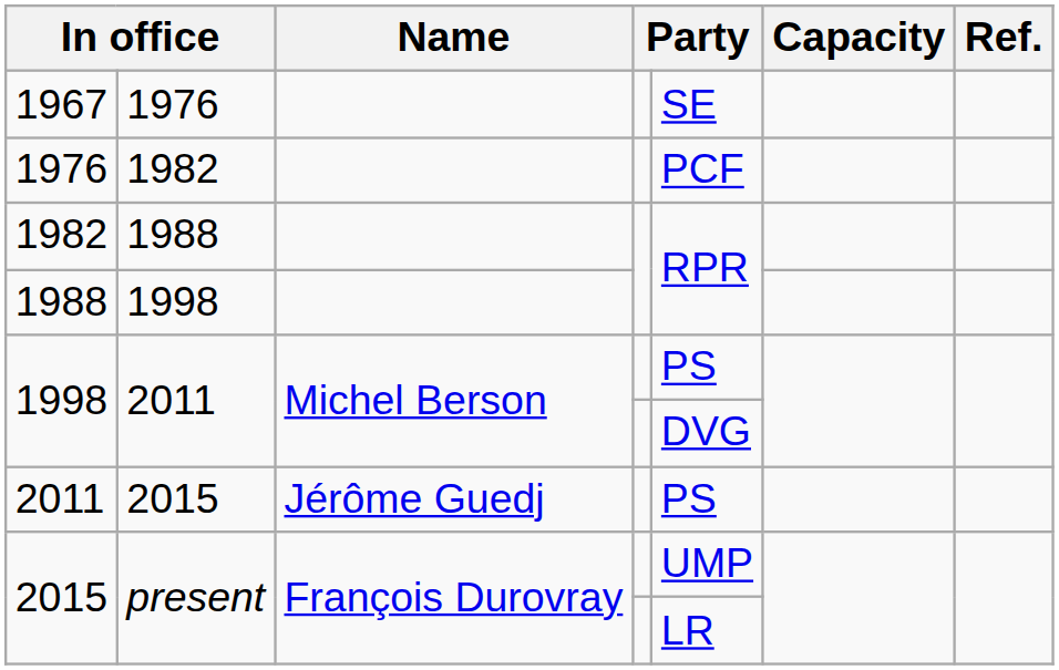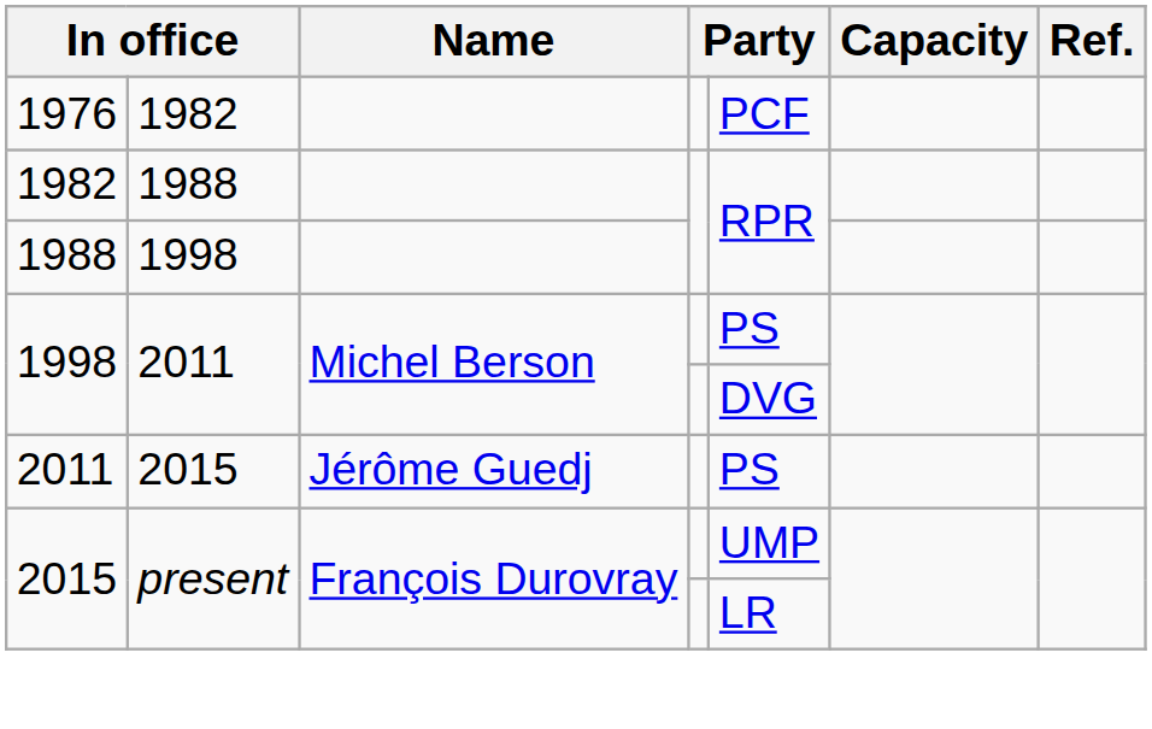- row: 1967 | 1976 | SE
